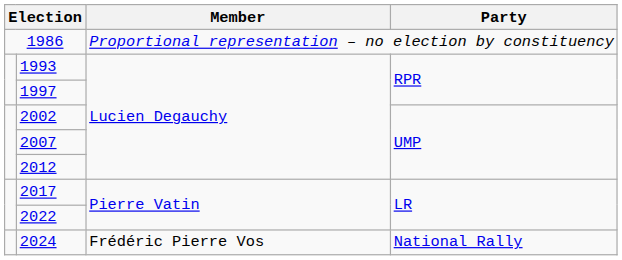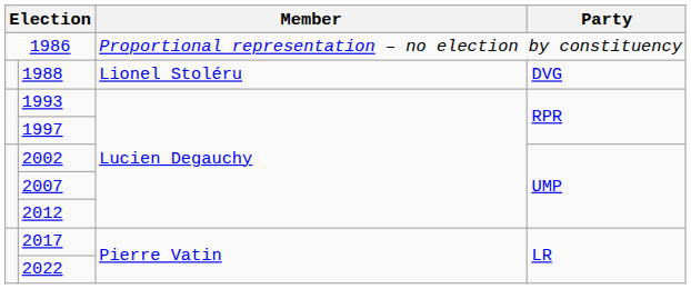+ row: 1988 | Lionel Stoléru | DVG
- row: 2024 | Frédéric Pierre Vos | National Rally
